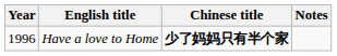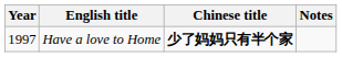Have a love to Home | Year: 1996 -> 1997
